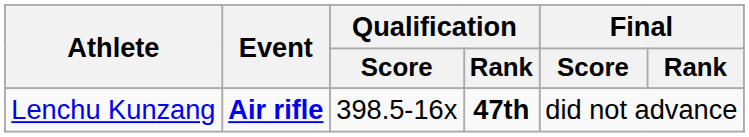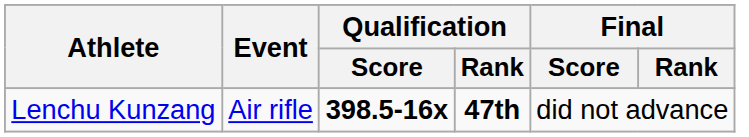Lenchu Kunzang | Event: bold -> normal
Lenchu Kunzang | Qualification / Score: normal -> bold
